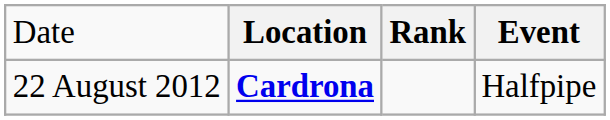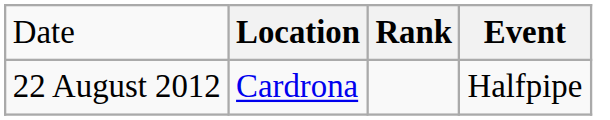22 August 2012 | column 2: bold -> normal
